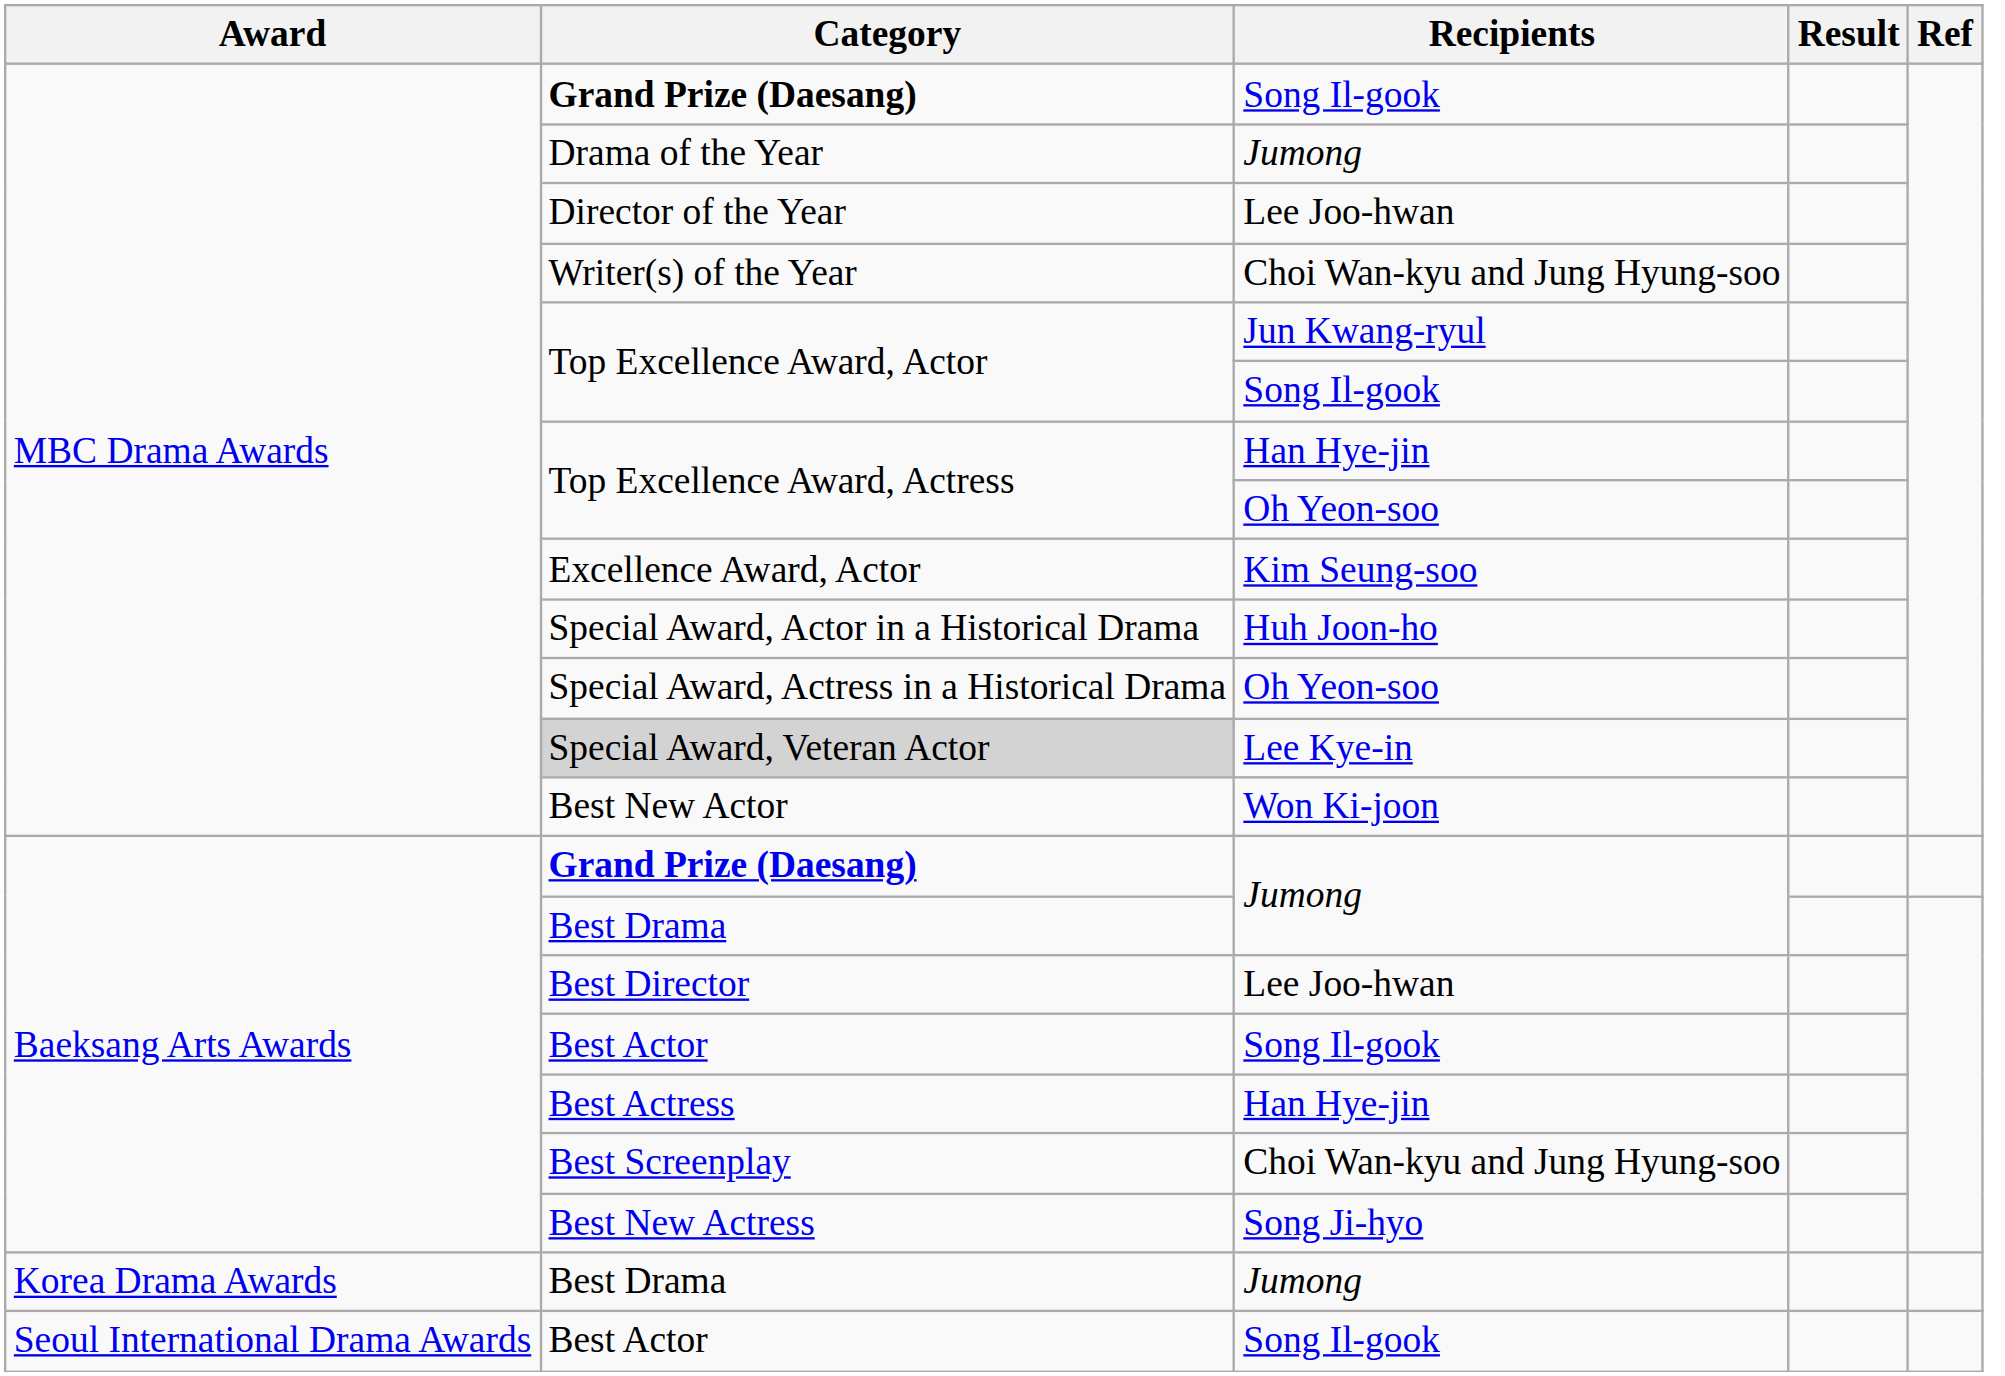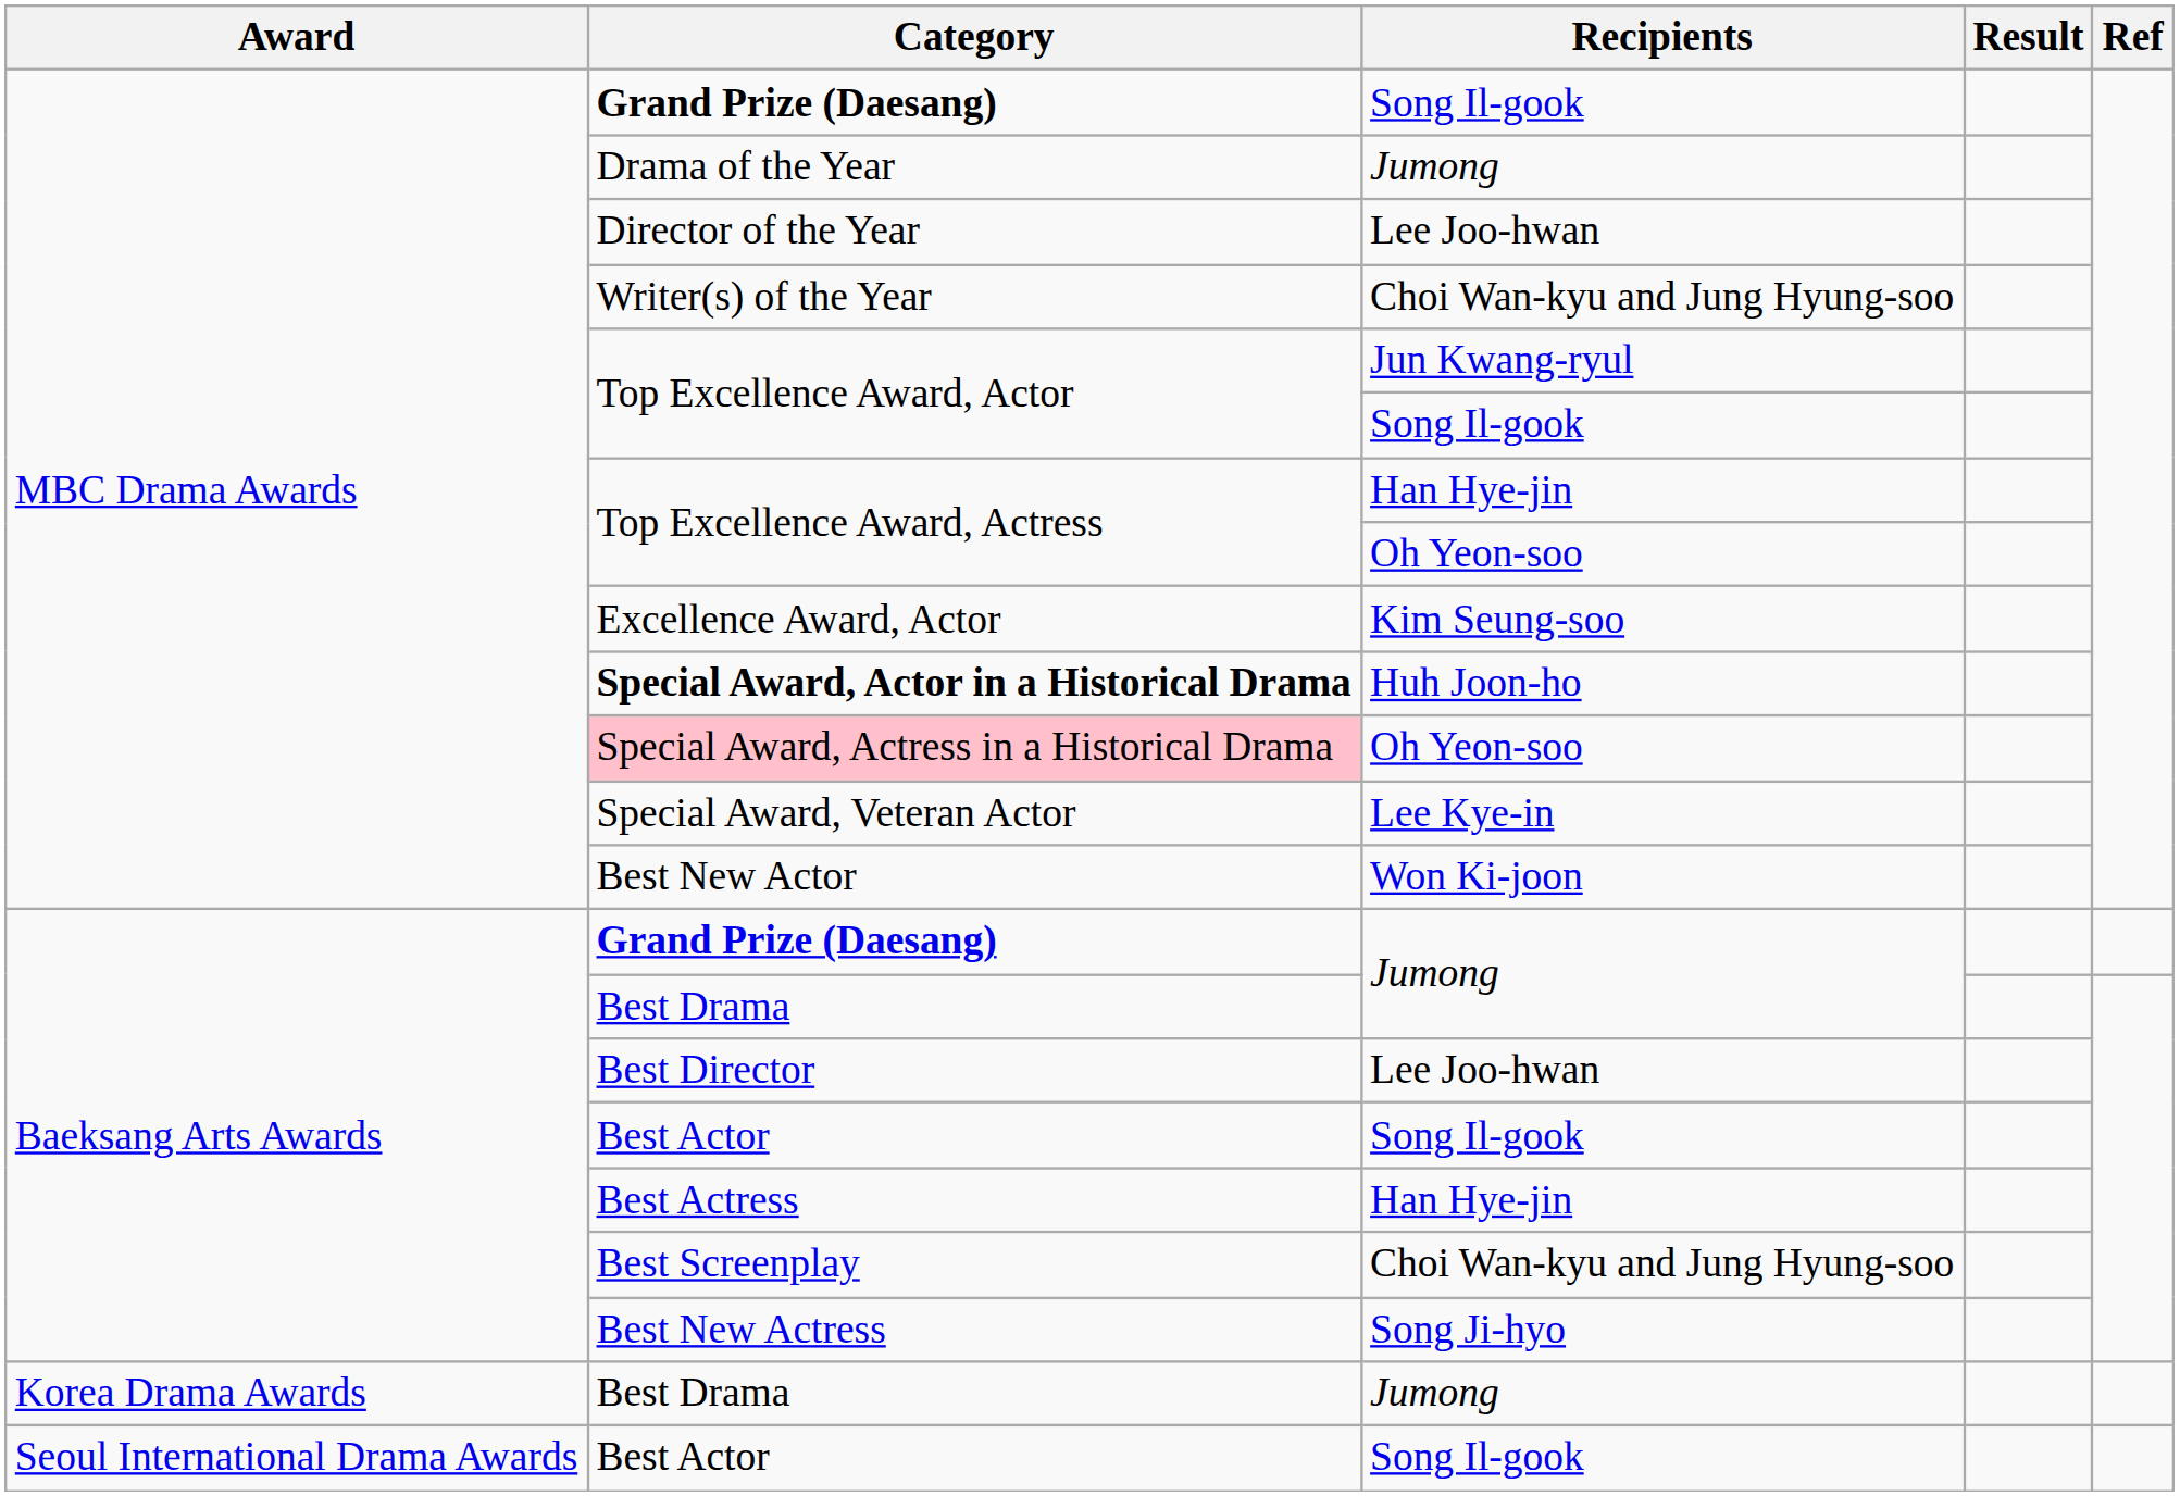Special Award, Actor in a Historical Drama | Category: normal -> bold
Special Award, Actress in a Historical Drama | Category: no background -> pink background
Special Award, Veteran Actor | Category: lightgrey background -> no background
